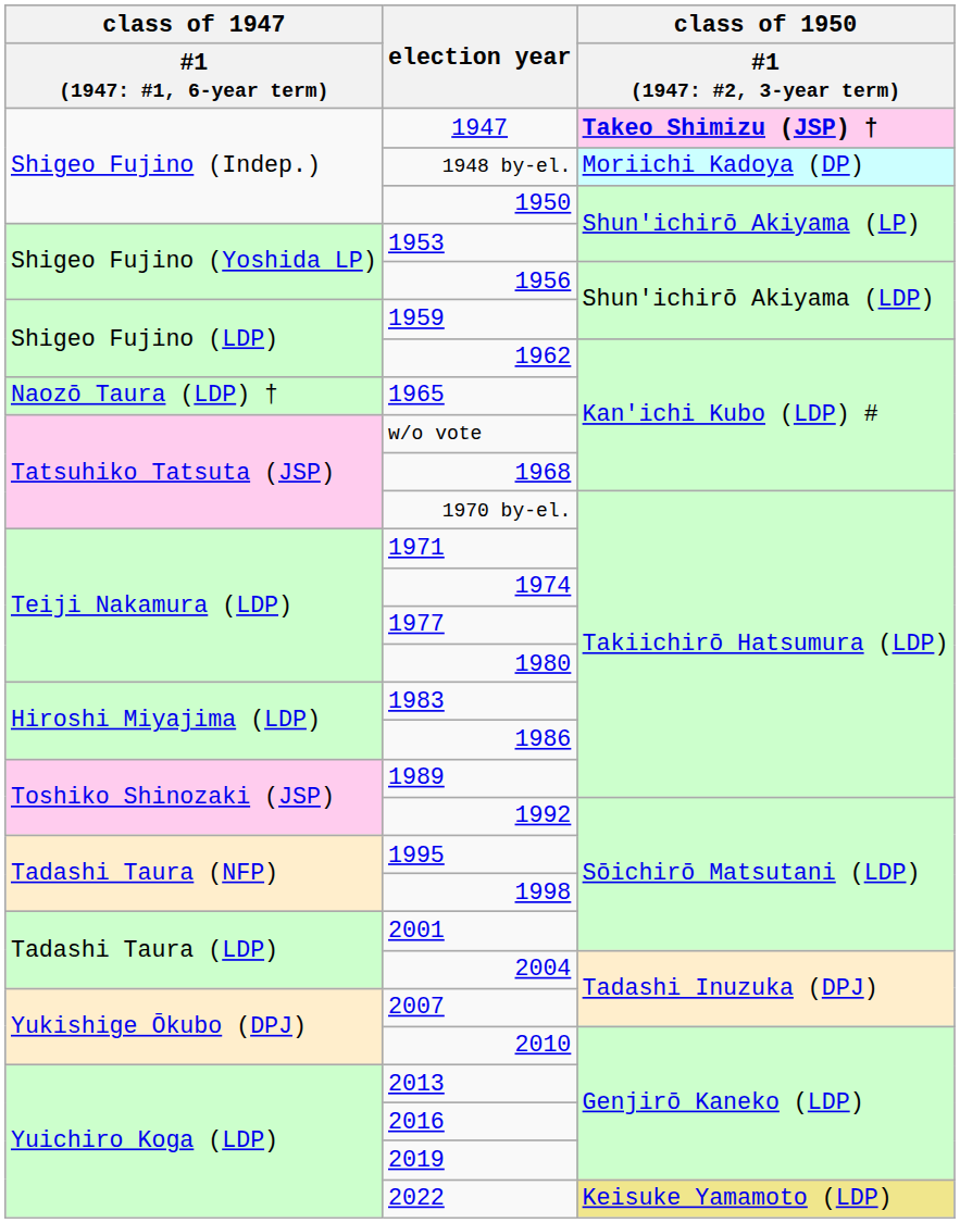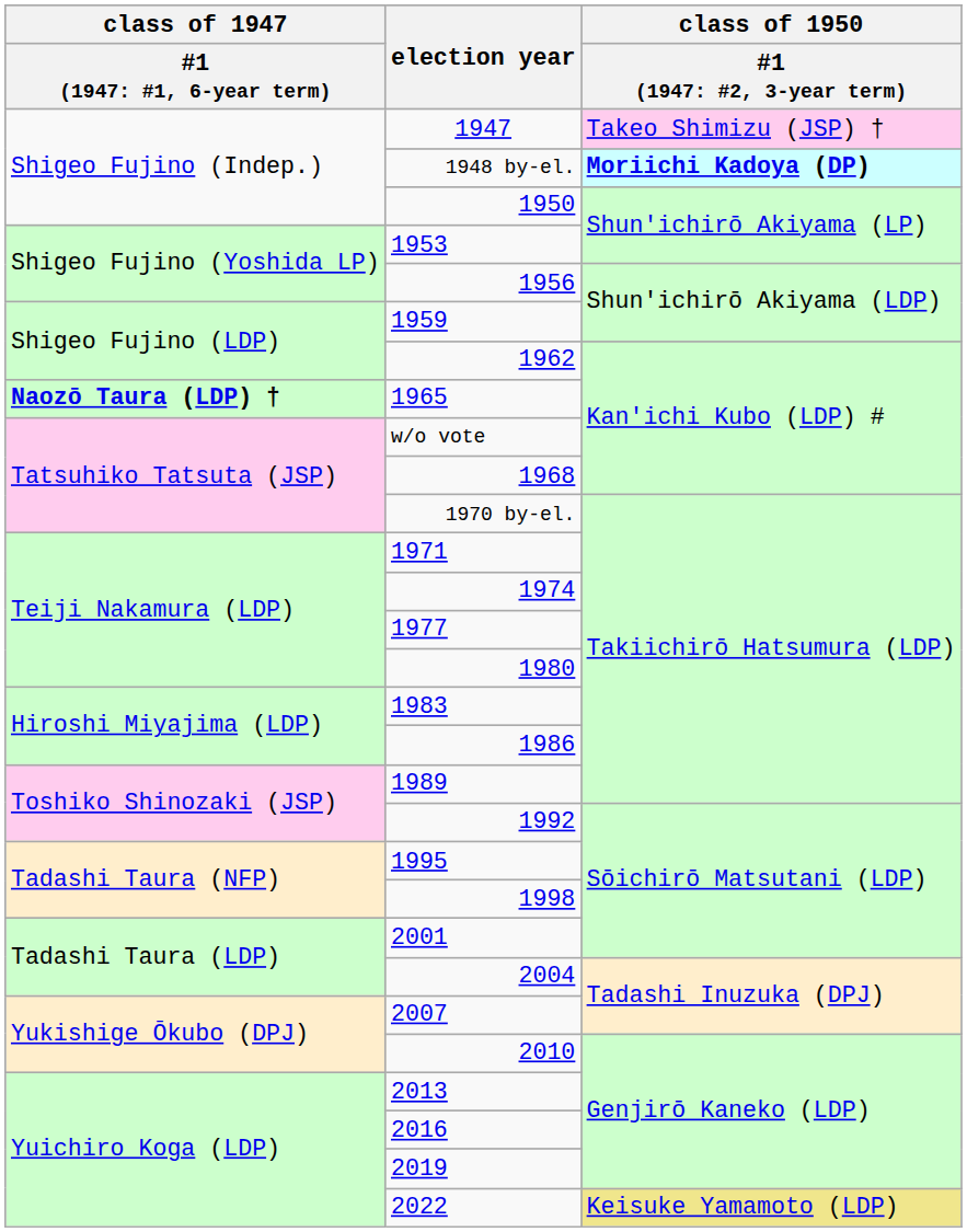1947 | column 3: bold -> normal
1948 by-el. | column 3: normal -> bold
1965 | column 1: normal -> bold
